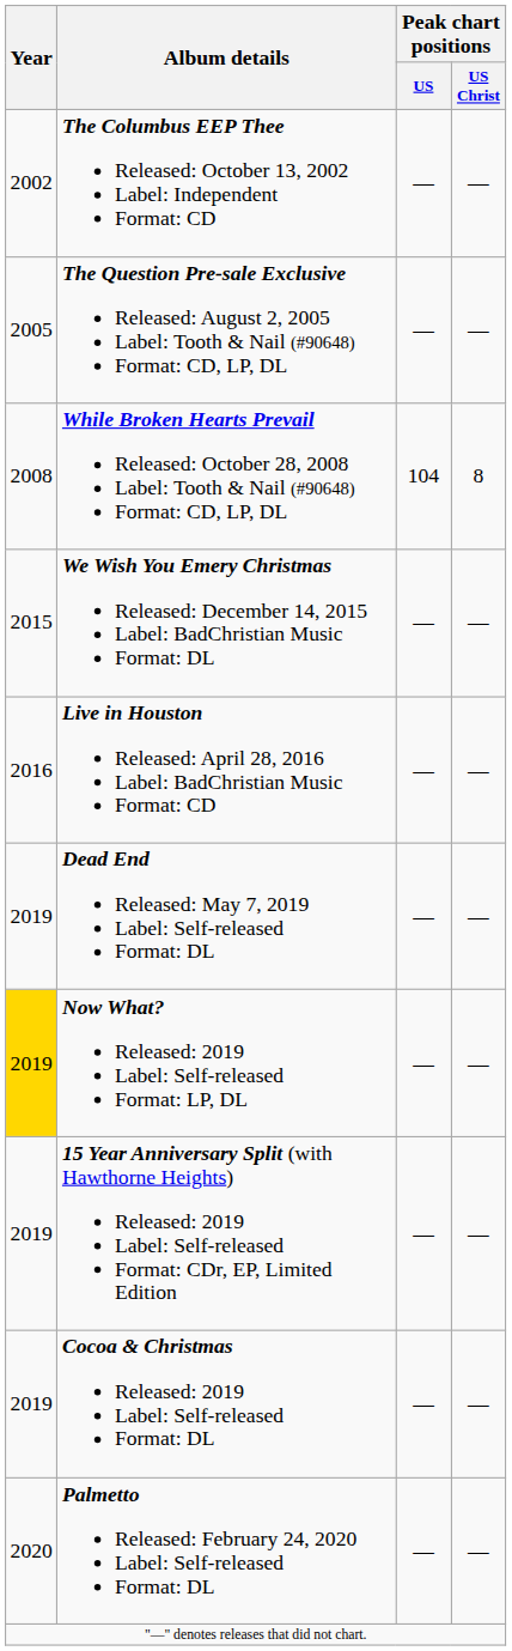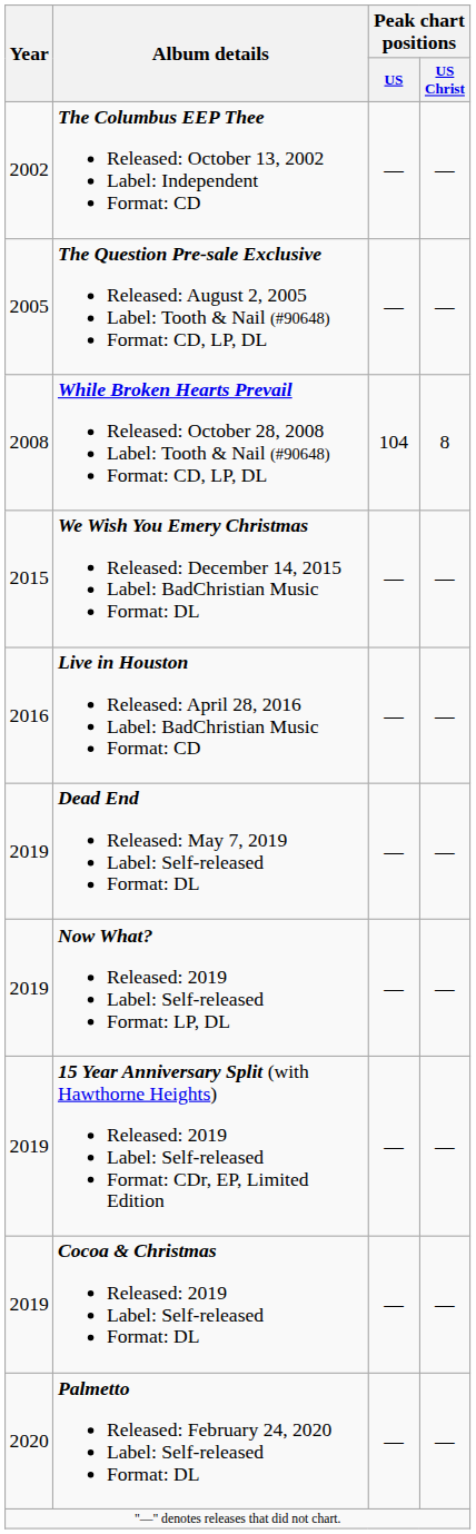Now What? Released: 2019 Label: Self-released Format: LP, DL | Year: gold background -> no background
